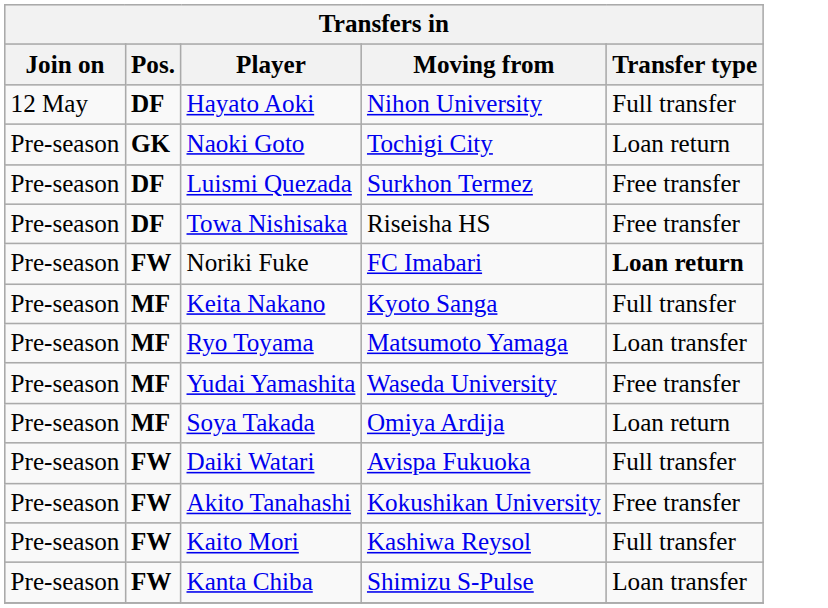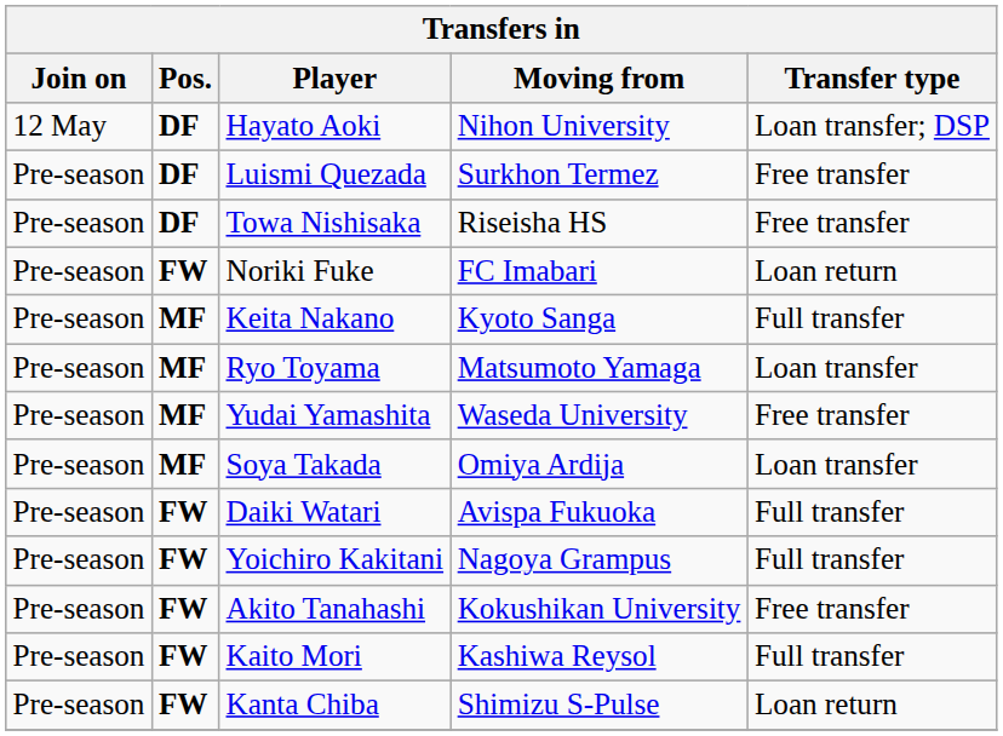Hayato Aoki | Transfer type: Full transfer -> Loan transfer; DSP
- row: Pre-season | GK | Naoki Goto | Tochigi City | Loan return
Noriki Fuke | Transfer type: bold -> normal
Soya Takada | Transfer type: Loan return -> Loan transfer
+ row: Pre-season | FW | Yoichiro Kakitani | Nagoya Grampus | Full transfer
Kanta Chiba | Transfer type: Loan transfer -> Loan return
